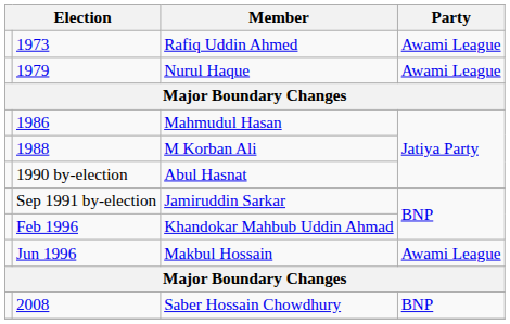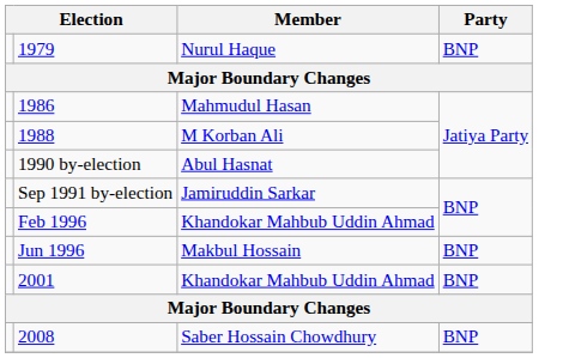- row: 1973 | Rafiq Uddin Ahmed | Awami League
Nurul Haque | Party: Awami League -> BNP
Makbul Hossain | Party: Awami League -> BNP
+ row: 2001 | Khandokar Mahbub Uddin Ahmad | BNP
